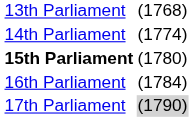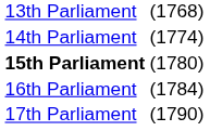17th Parliament | column 2: lightgrey background -> no background
